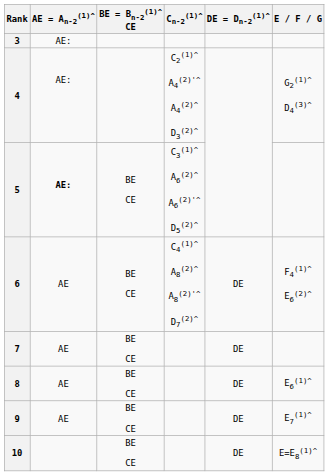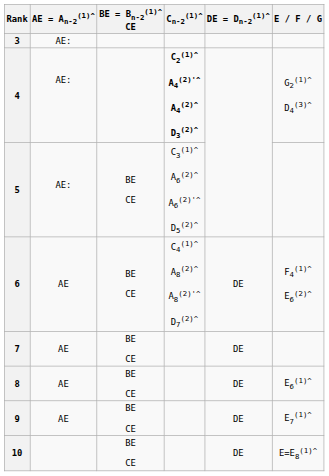4 | Cn-2(1)^: normal -> bold
5 | AE = An-2(1)^: bold -> normal
